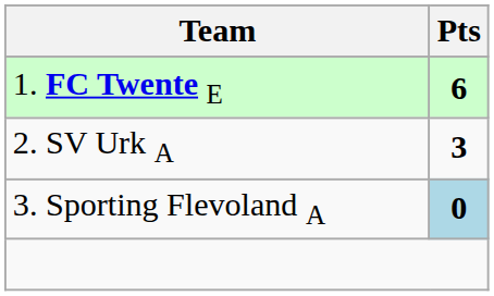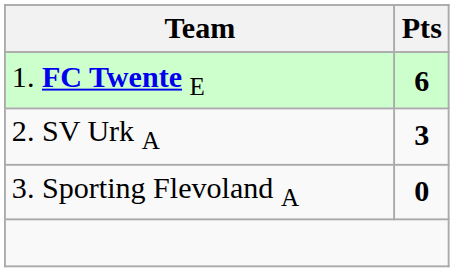3. Sporting Flevoland A | Pts: lightblue background -> no background
